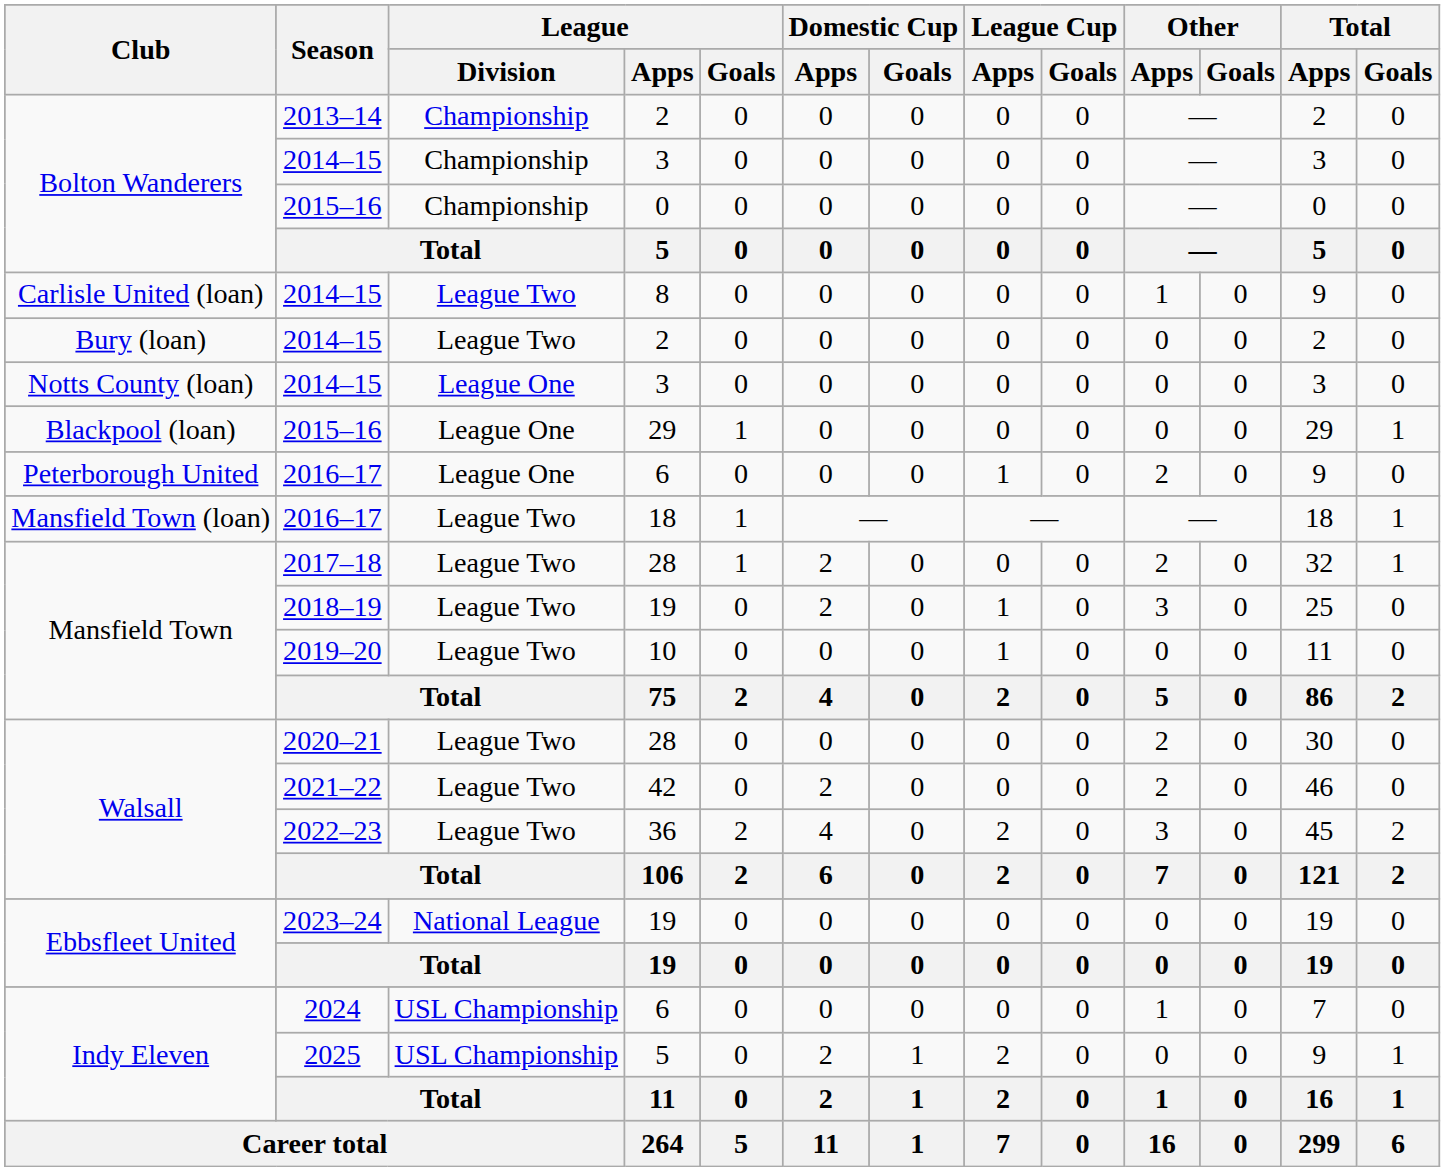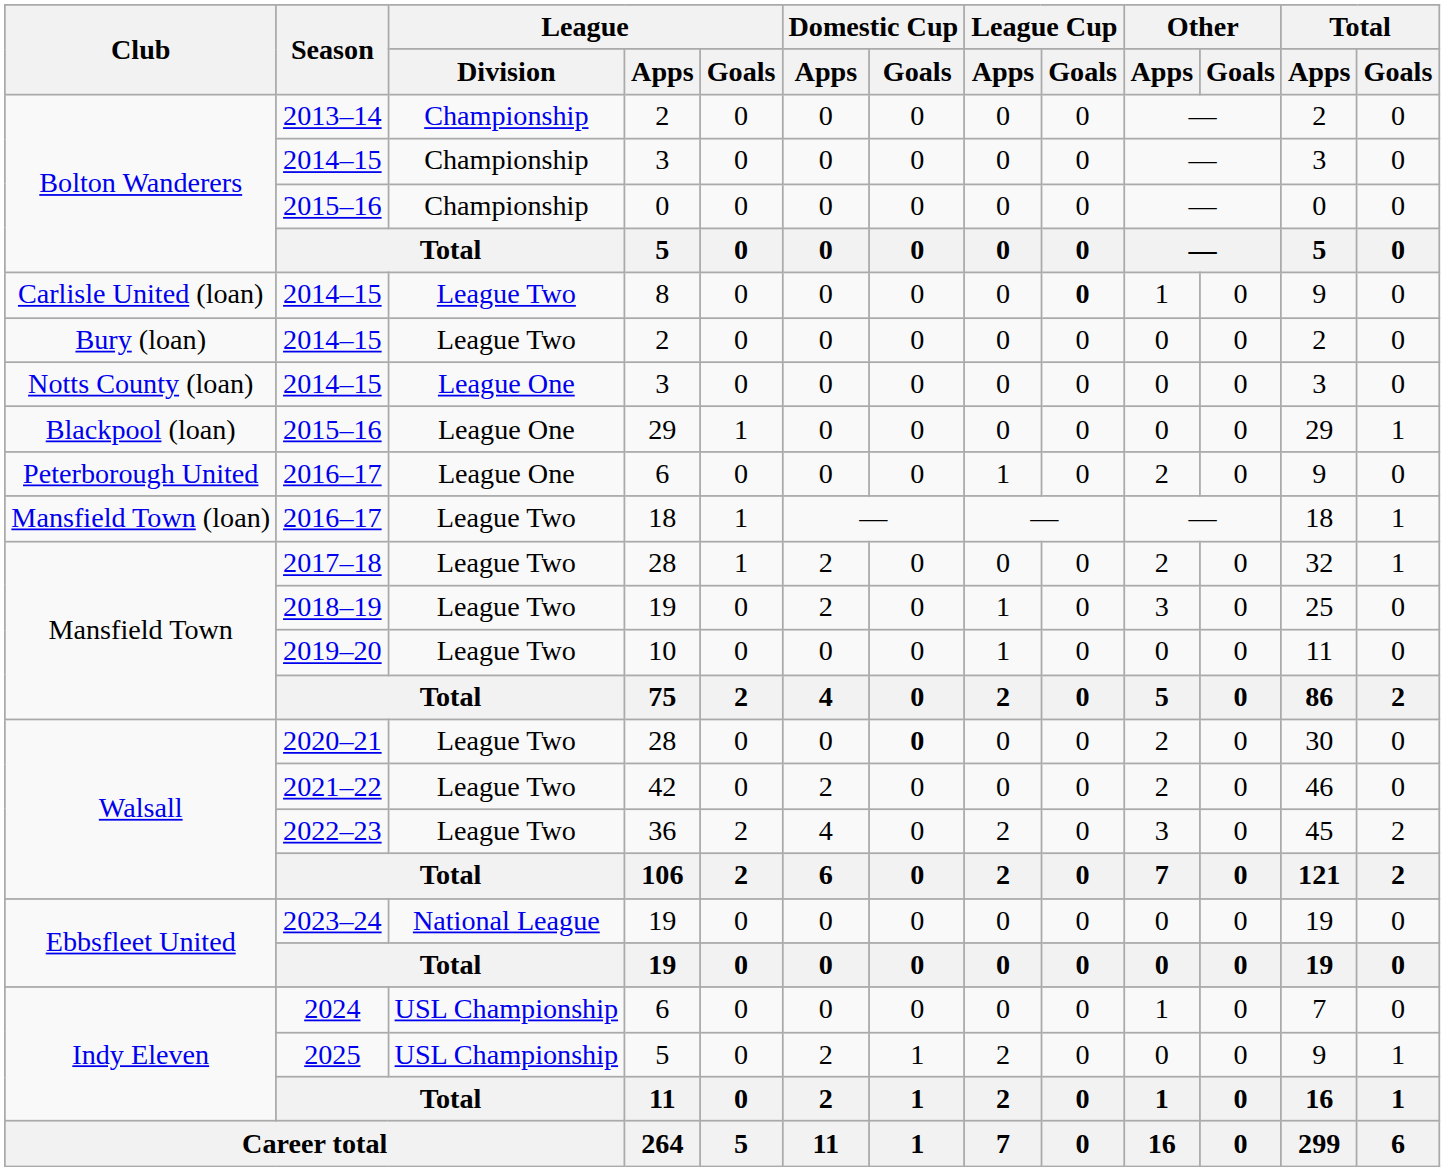Carlisle United (loan) / 2014–15 | League Cup / Goals: normal -> bold
2020–21 | Domestic Cup / Goals: normal -> bold
